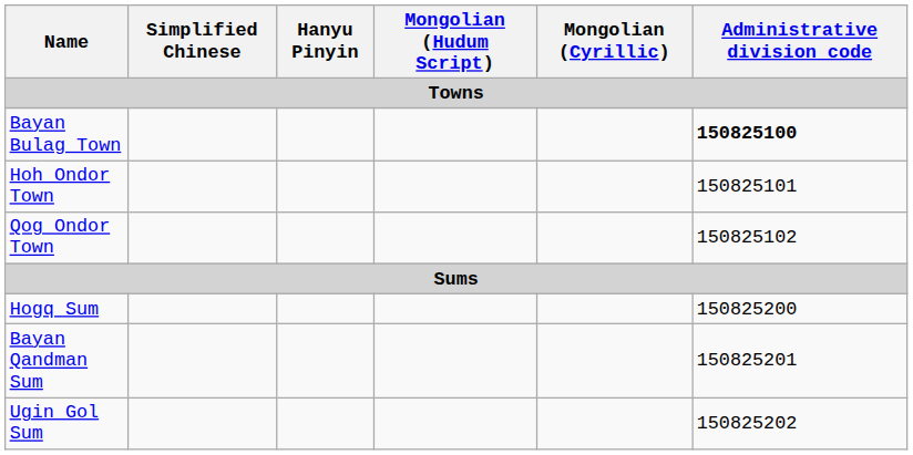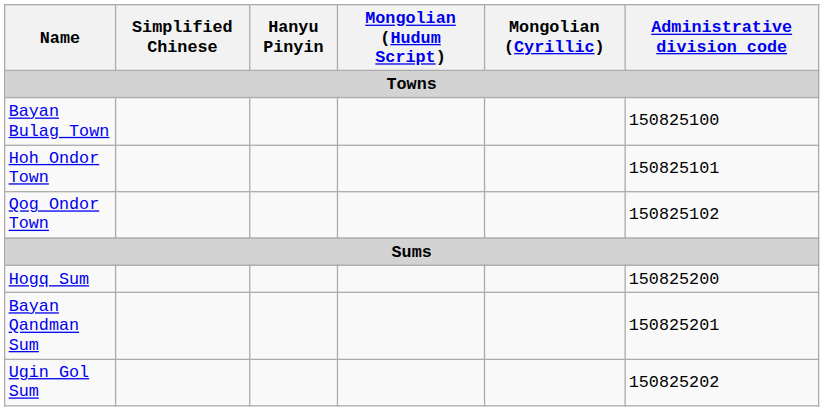Bayan Bulag Town | Administrative division code: bold -> normal
